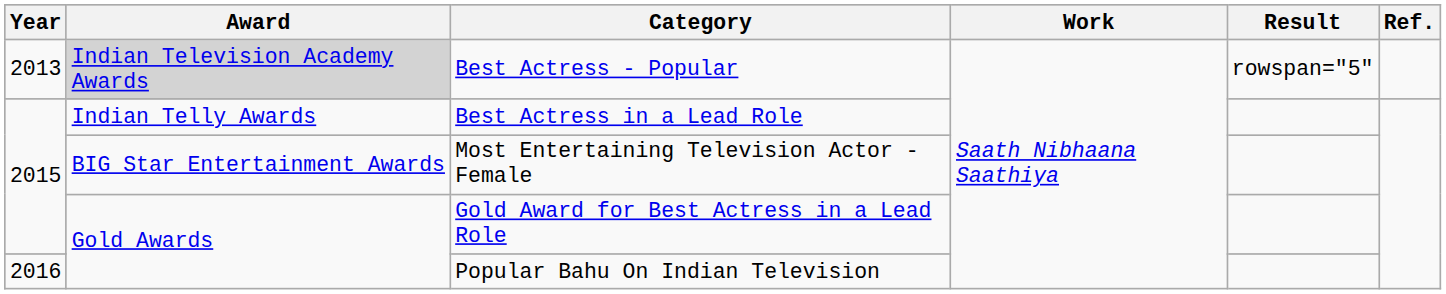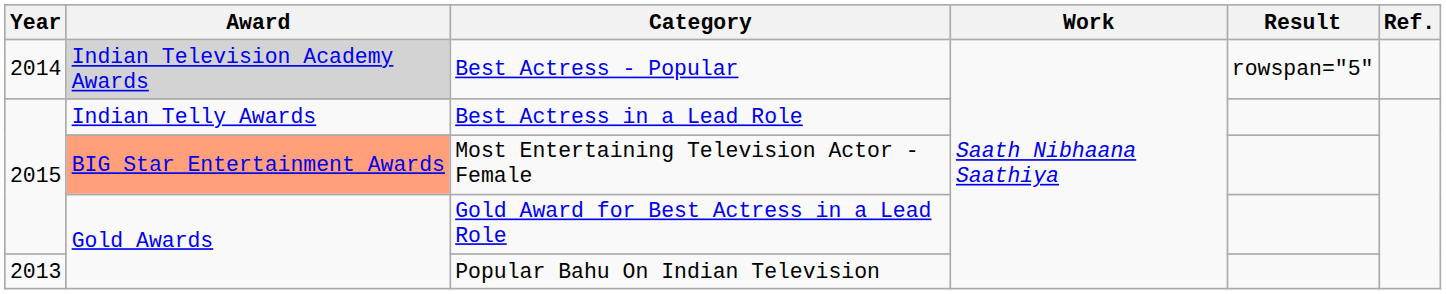Best Actress - Popular | Year: 2013 -> 2014
Most Entertaining Television Actor - Female | Award: no background -> lightsalmon background
Popular Bahu On Indian Television | Year: 2016 -> 2013
